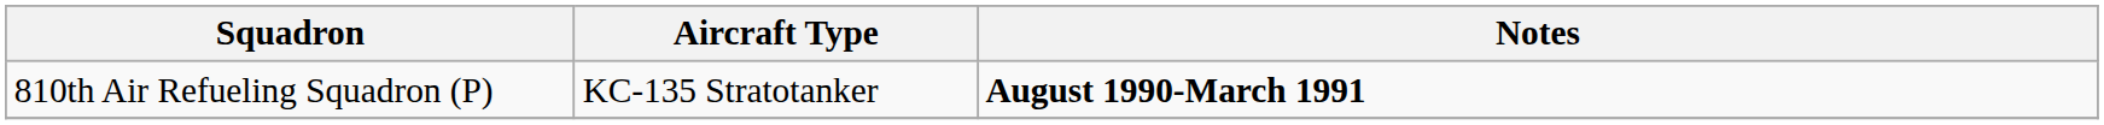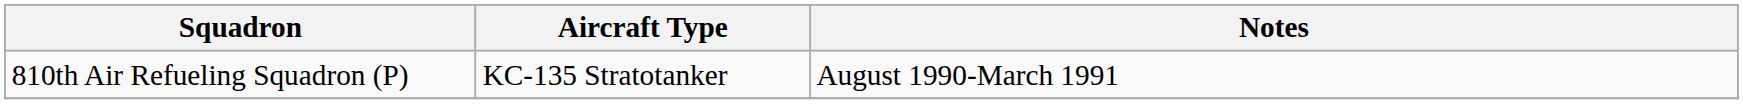810th Air Refueling Squadron (P) | Notes: bold -> normal
